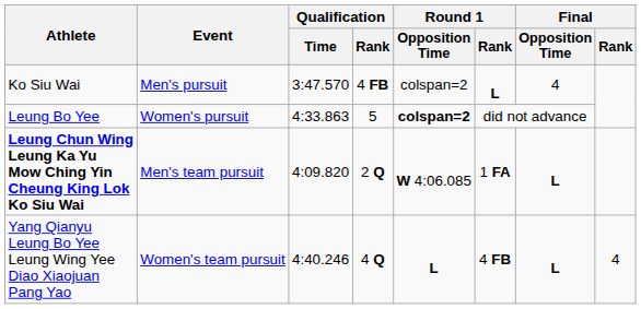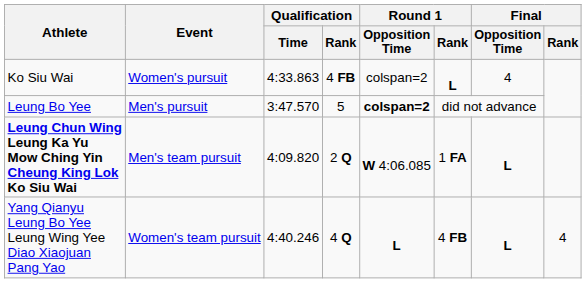Ko Siu Wai | Event: Men's pursuit -> Women's pursuit
Ko Siu Wai | Qualification / Time: 3:47.570 -> 4:33.863
Leung Bo Yee | Event: Women's pursuit -> Men's pursuit
Leung Bo Yee | Qualification / Time: 4:33.863 -> 3:47.570
